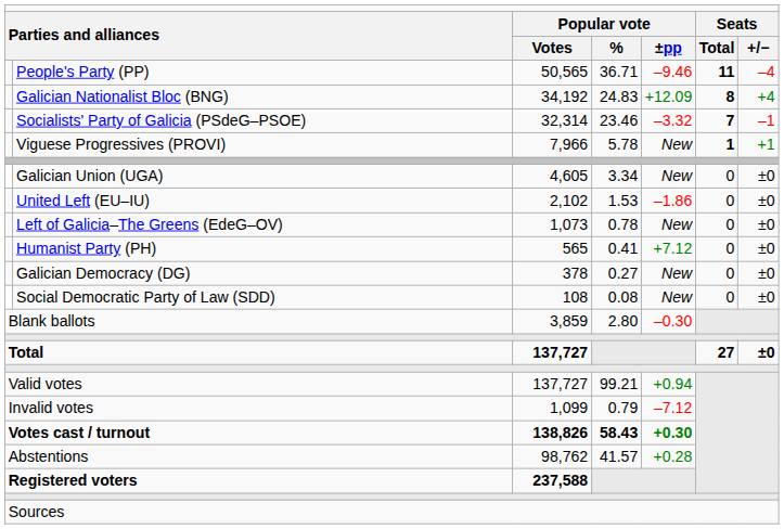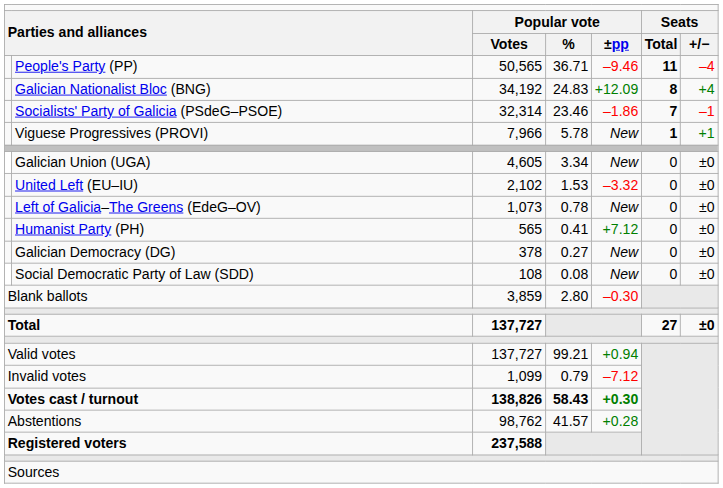Socialists' Party of Galicia (PSdeG–PSOE) | column 5: –3.32 -> –1.86
United Left (EU–IU) | column 5: –1.86 -> –3.32
